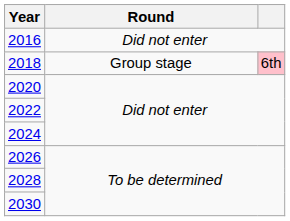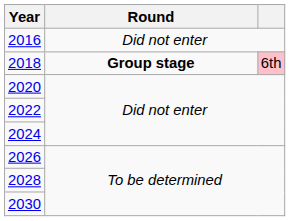2018 | Round: normal -> bold
